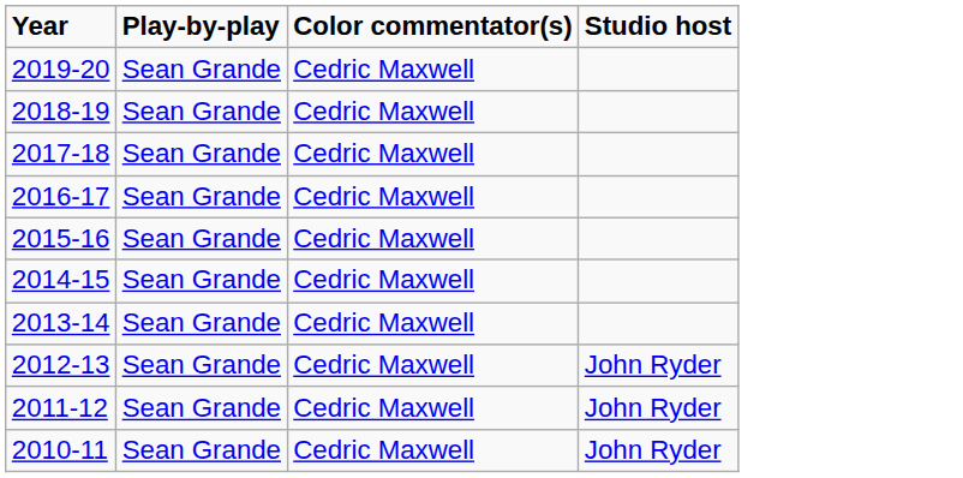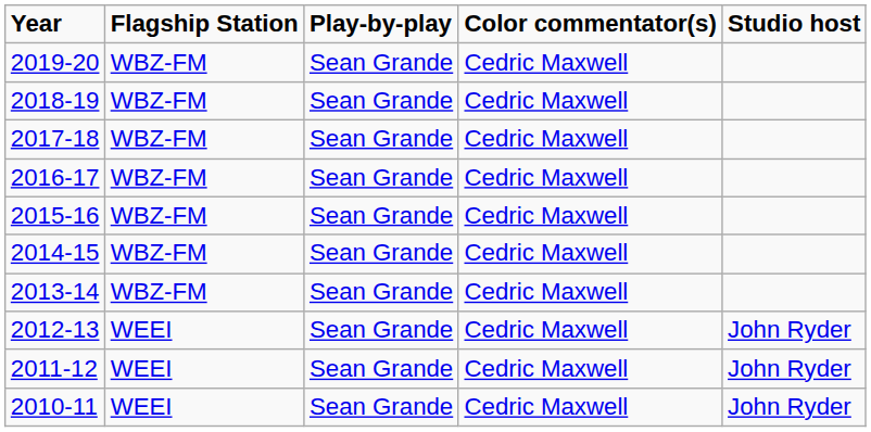+ column: Flagship Station | WBZ-FM | WBZ-FM | WBZ-FM | WBZ-FM | WBZ-FM | WBZ-FM | WBZ-FM | WEEI | WEEI | WEEI
